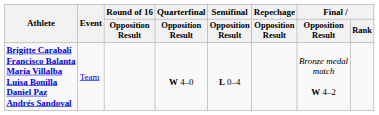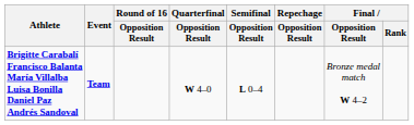row 3 | Event: normal -> bold
